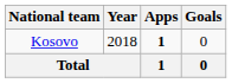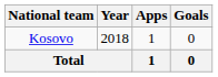Kosovo | Apps: bold -> normal
